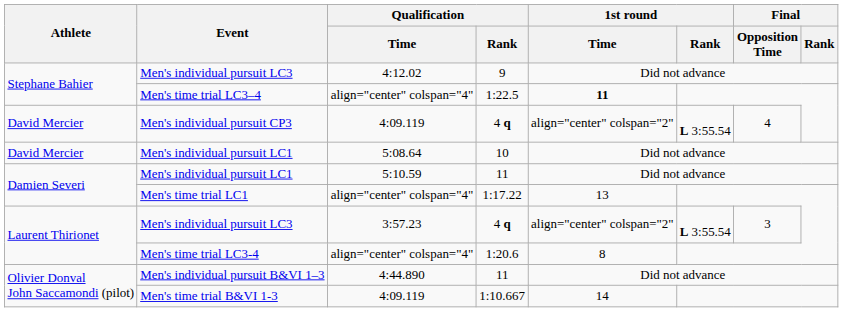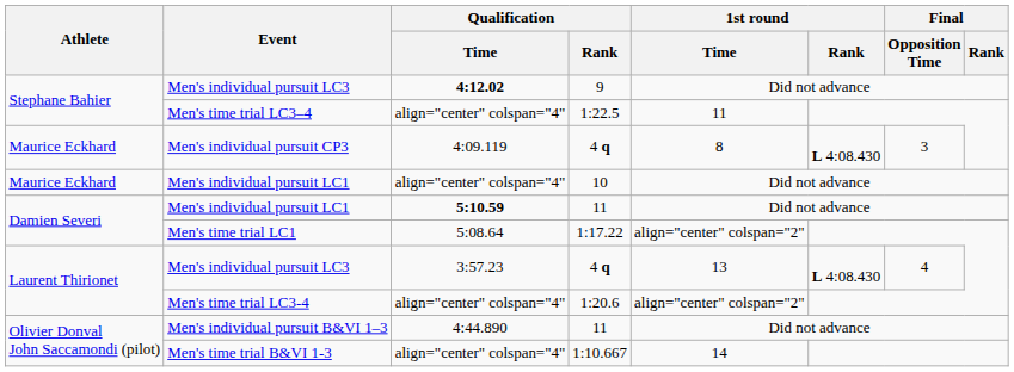Men's individual pursuit LC3 / 9 | Qualification / Time: normal -> bold
Men's time trial LC3–4 | 1st round / Time: bold -> normal
Men's individual pursuit CP3 | Athlete: David Mercier -> Maurice Eckhard
Men's individual pursuit CP3 | 1st round / Time: align="center" colspan="2" -> 8
Men's individual pursuit CP3 | 1st round / Rank: L 3:55.54 -> L 4:08.430
Men's individual pursuit CP3 | Final / Opposition Time: 4 -> 3
Men's individual pursuit LC1 / 10 | Athlete: David Mercier -> Maurice Eckhard
Men's individual pursuit LC1 / 10 | Qualification / Time: 5:08.64 -> align="center" colspan="4"
Men's individual pursuit LC1 / 11 | Qualification / Time: normal -> bold
Men's time trial LC1 | Qualification / Time: align="center" colspan="4" -> 5:08.64
Men's time trial LC1 | 1st round / Time: 13 -> align="center" colspan="2"
Men's individual pursuit LC3 / 4 q | 1st round / Time: align="center" colspan="2" -> 13
Men's individual pursuit LC3 / 4 q | 1st round / Rank: L 3:55.54 -> L 4:08.430
Men's individual pursuit LC3 / 4 q | Final / Opposition Time: 3 -> 4
Men's time trial LC3-4 | 1st round / Time: 8 -> align="center" colspan="2"
Men's time trial B&VI 1-3 | Qualification / Time: 4:09.119 -> align="center" colspan="4"
